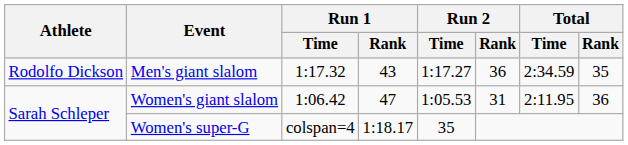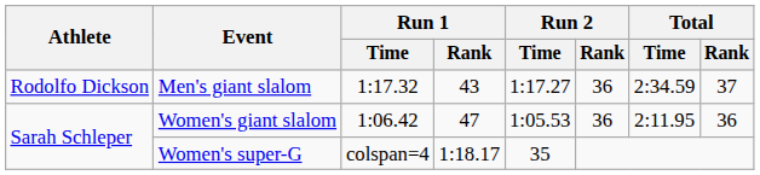Men's giant slalom | Total / Rank: 35 -> 37
Women's giant slalom | Run 2 / Rank: 31 -> 36
